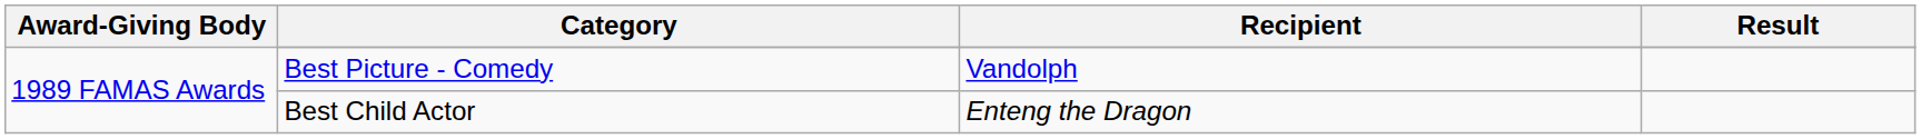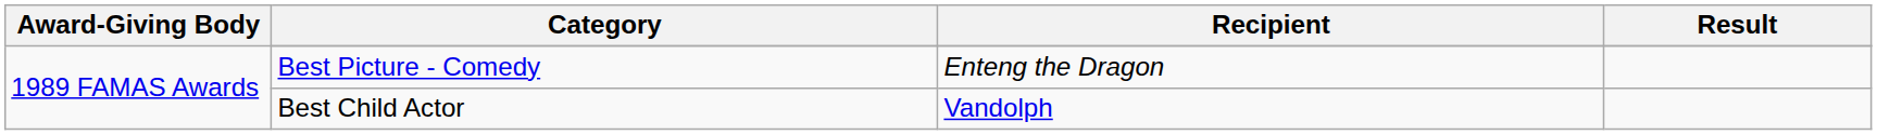Best Picture - Comedy | Recipient: Vandolph -> Enteng the Dragon
Best Child Actor | Recipient: Enteng the Dragon -> Vandolph
